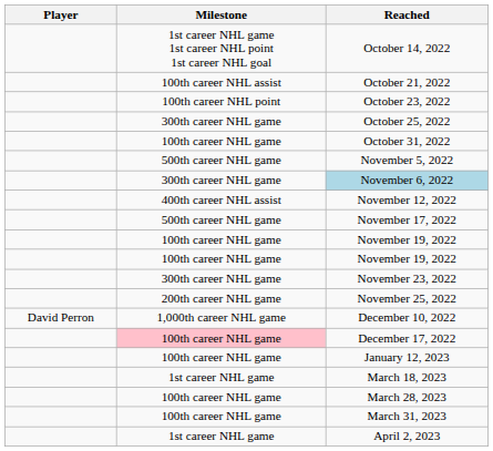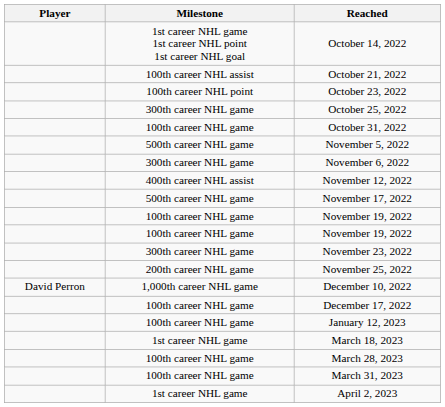row 8 | Reached: lightblue background -> no background
row 16 | Milestone: pink background -> no background
